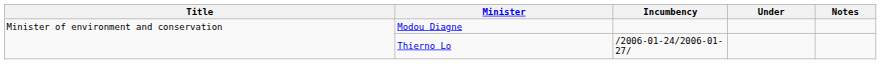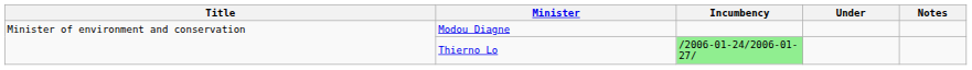Thierno Lo | Incumbency: no background -> lightgreen background
